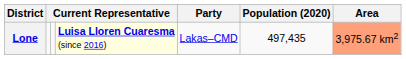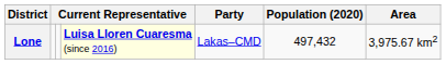Lone | Population (2020): 497,435 -> 497,432
Lone | Area: lightsalmon background -> no background
